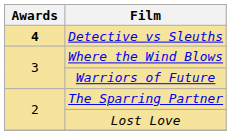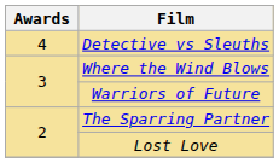Detective vs Sleuths | Awards: bold -> normal
